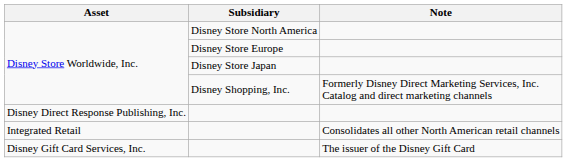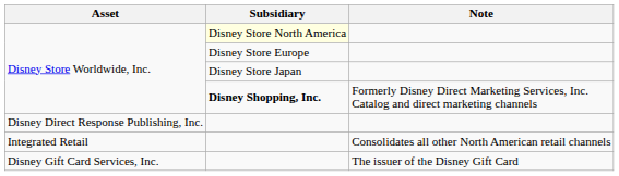Disney Store North America | Subsidiary: no background -> lightyellow background
Disney Shopping, Inc. | Subsidiary: normal -> bold
